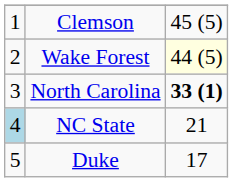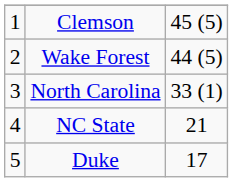Wake Forest | column 3: lightyellow background -> no background
North Carolina | column 3: bold -> normal
NC State | column 1: lightblue background -> no background
